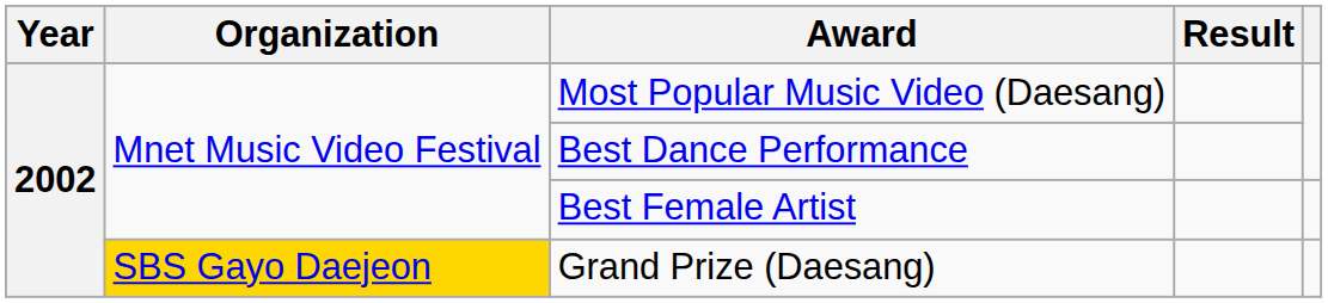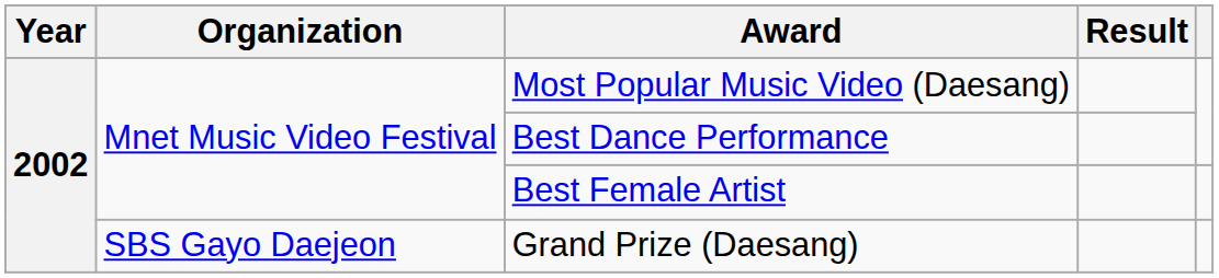Grand Prize (Daesang) | Organization: gold background -> no background
